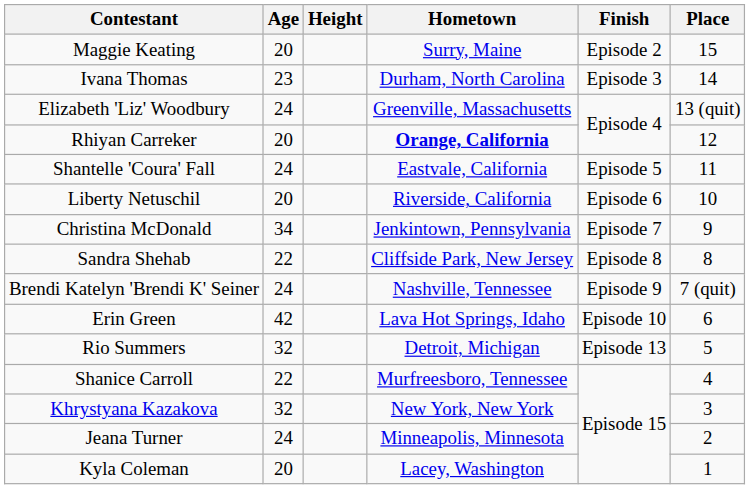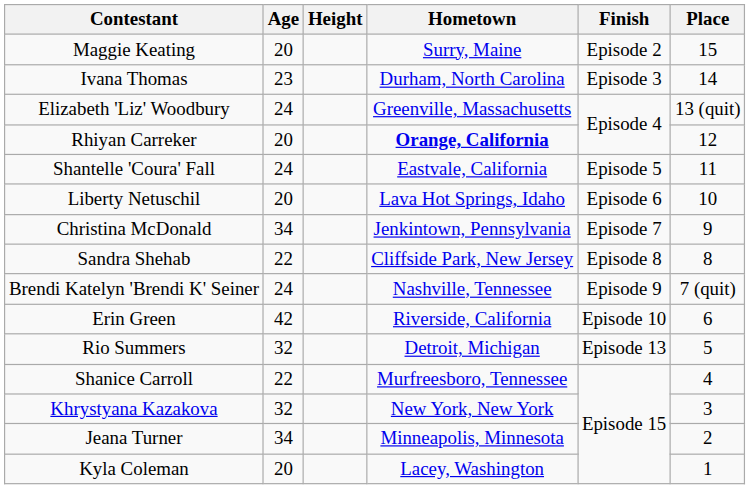Liberty Netuschil | Hometown: Riverside, California -> Lava Hot Springs, Idaho
Erin Green | Hometown: Lava Hot Springs, Idaho -> Riverside, California
Jeana Turner | Age: 24 -> 34
